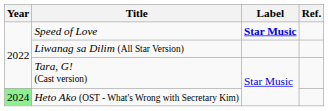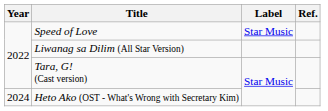Speed of Love | Label: bold -> normal
Heto Ako (OST - What's Wrong with Secretary Kim) | Year: lightgreen background -> no background
